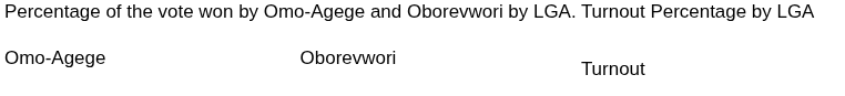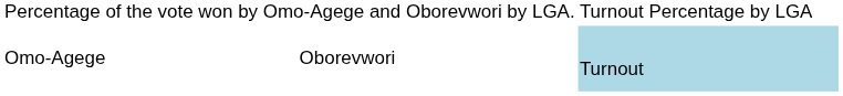Omo-Agege | column 3: no background -> lightblue background
